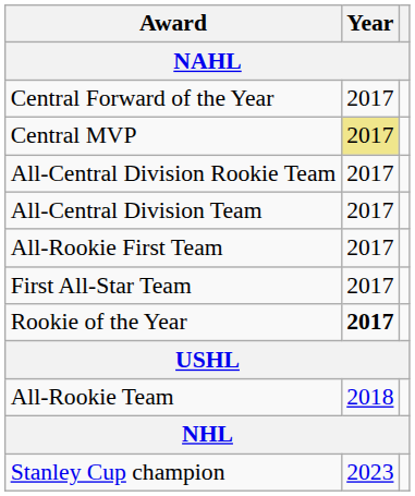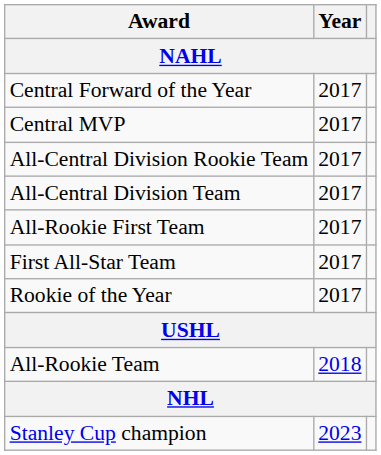Central MVP | Year: khaki background -> no background
Rookie of the Year | Year: bold -> normal
